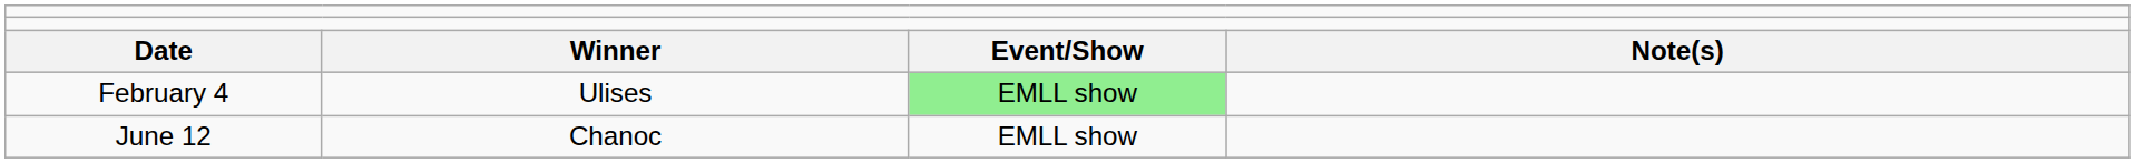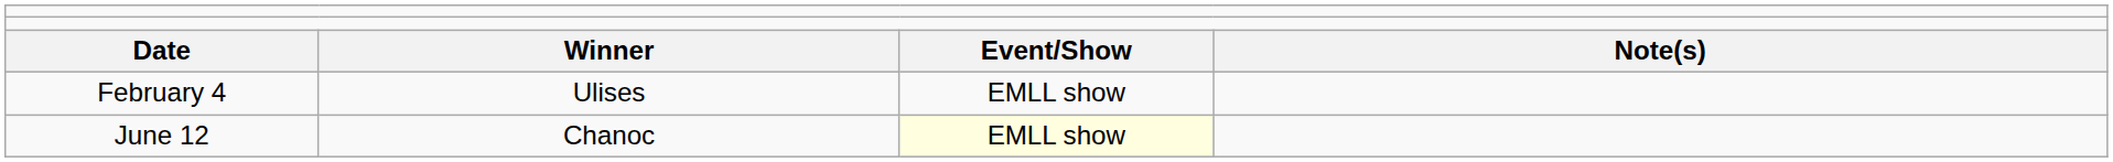February 4 | column 3: lightgreen background -> no background
June 12 | column 3: no background -> lightyellow background
